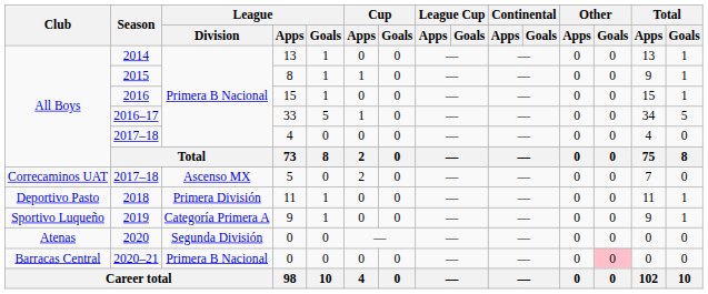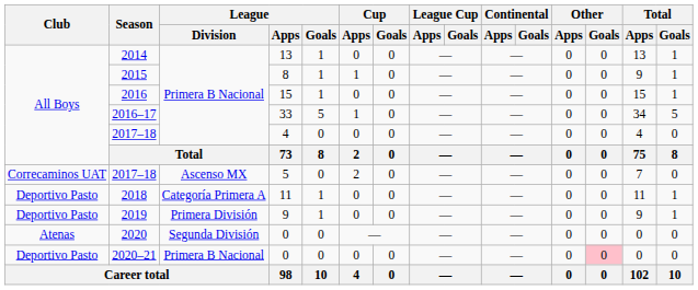2018 | League / Division: Primera División -> Categoría Primera A
2019 | Club: Sportivo Luqueño -> Deportivo Pasto
2019 | League / Division: Categoría Primera A -> Primera División
2020–21 | Club: Barracas Central -> Deportivo Pasto
